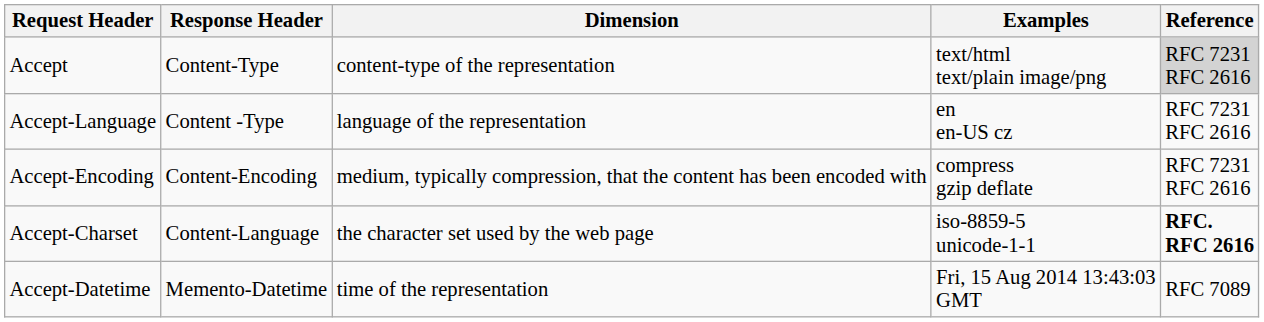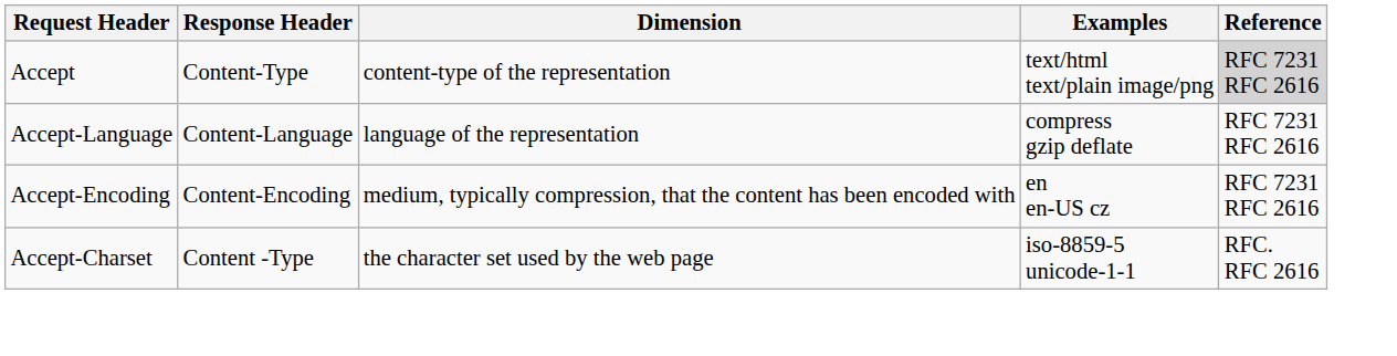Accept-Language | Response Header: Content -Type -> Content-Language
Accept-Language | Examples: en en-US cz -> compress gzip deflate
Accept-Encoding | Examples: compress gzip deflate -> en en-US cz
Accept-Charset | Response Header: Content-Language -> Content -Type
Accept-Charset | Reference: bold -> normal
- row: Accept-Datetime | Memento-Datetime | time of the representation | Fri, 15 Aug 2014 13:43:03 GMT | RFC 7089
